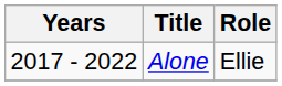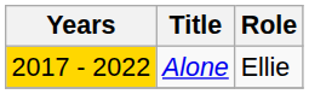Alone | Years: no background -> gold background
